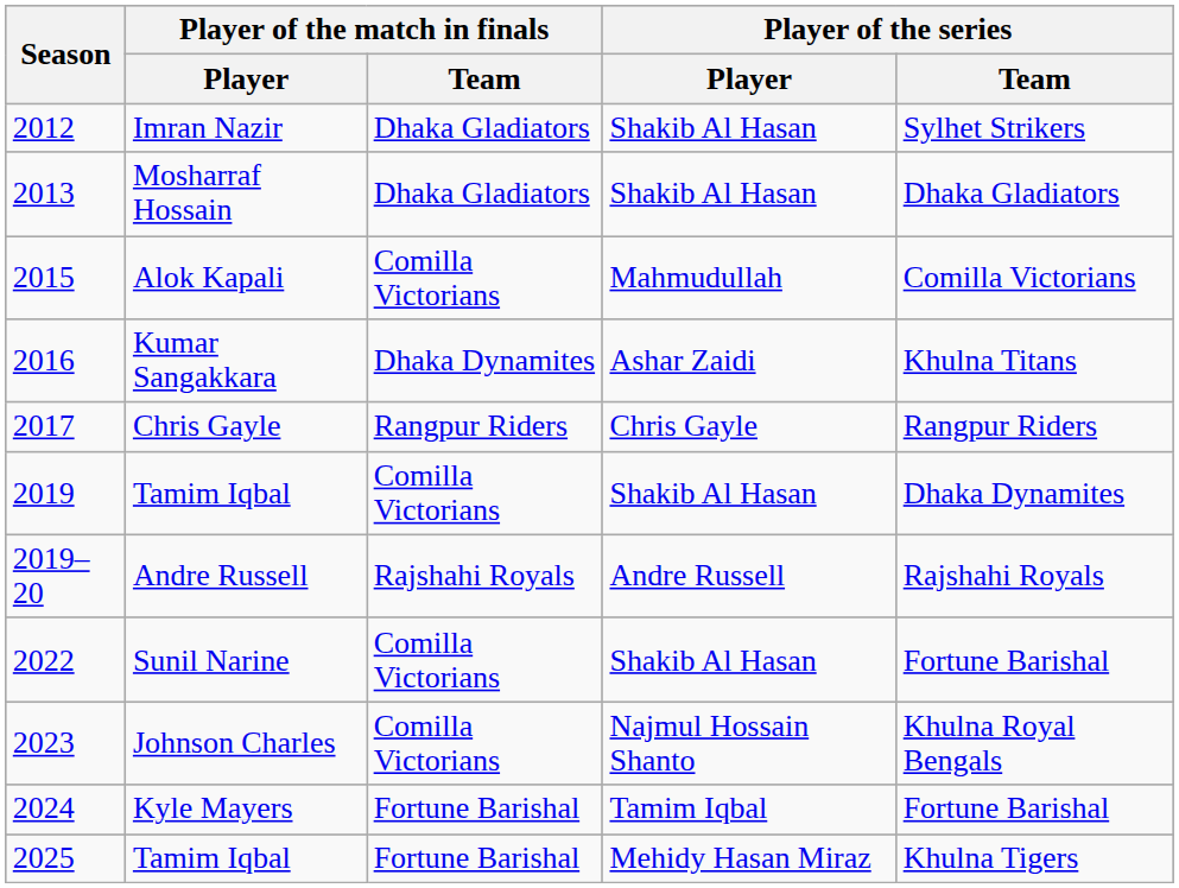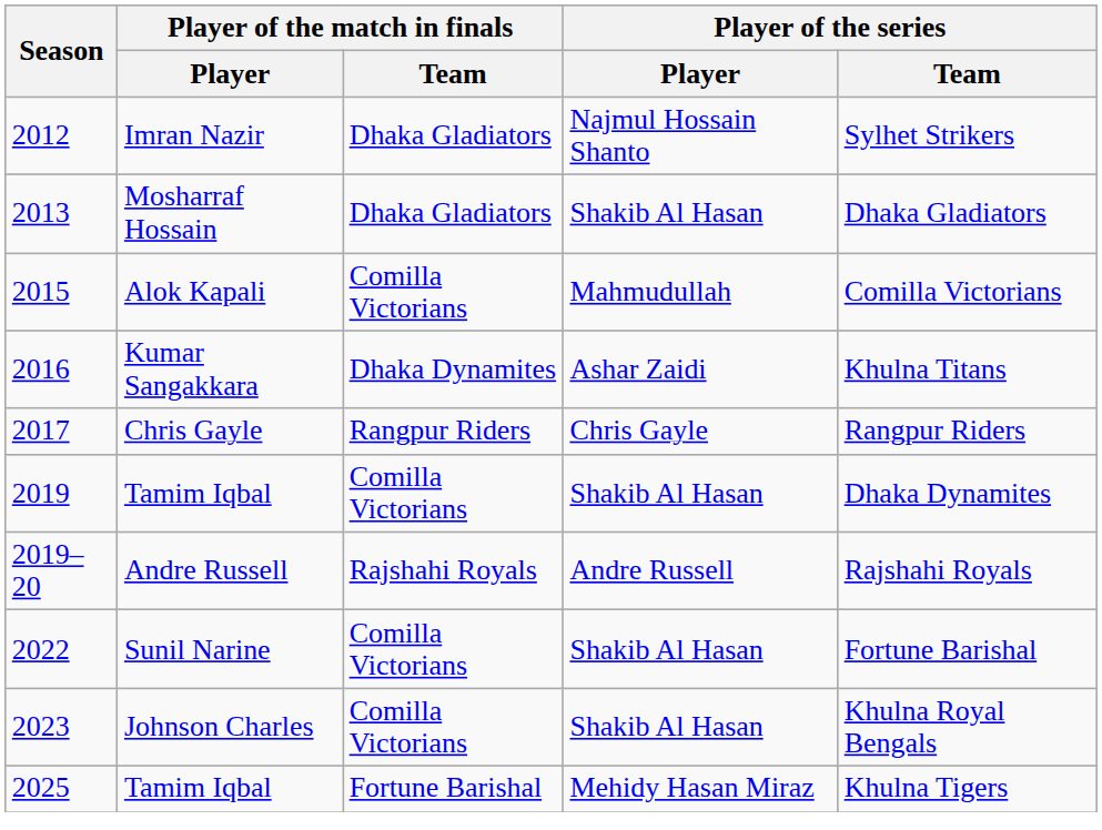Imran Nazir | Player of the series / Player: Shakib Al Hasan -> Najmul Hossain Shanto
Johnson Charles | Player of the series / Player: Najmul Hossain Shanto -> Shakib Al Hasan
- row: 2024 | Kyle Mayers | Fortune Barishal | Tamim Iqbal | Fortune Barishal
